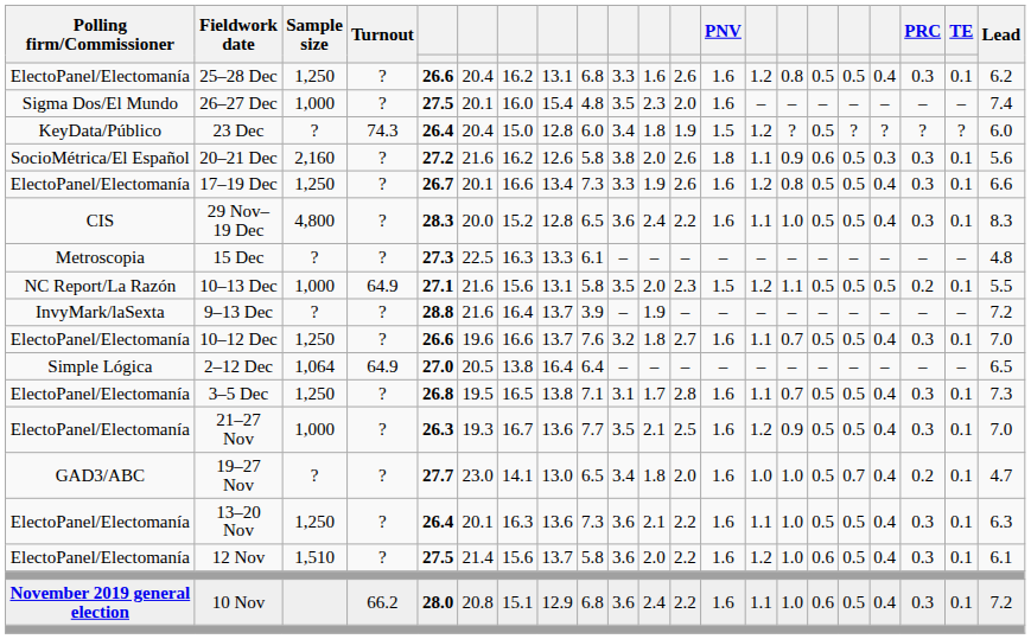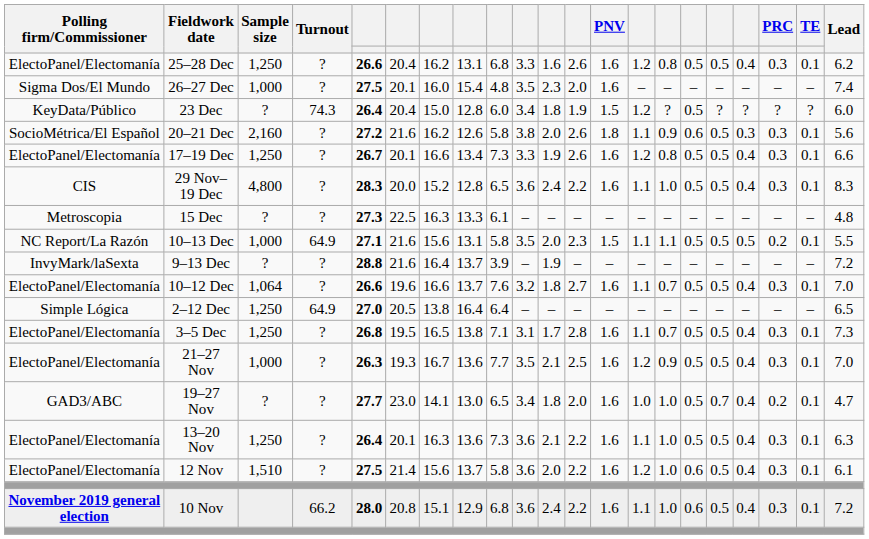10–13 Dec | column 14: 1.2 -> 1.1
10–12 Dec | Sample size: 1,250 -> 1,064
2–12 Dec | Sample size: 1,064 -> 1,250
